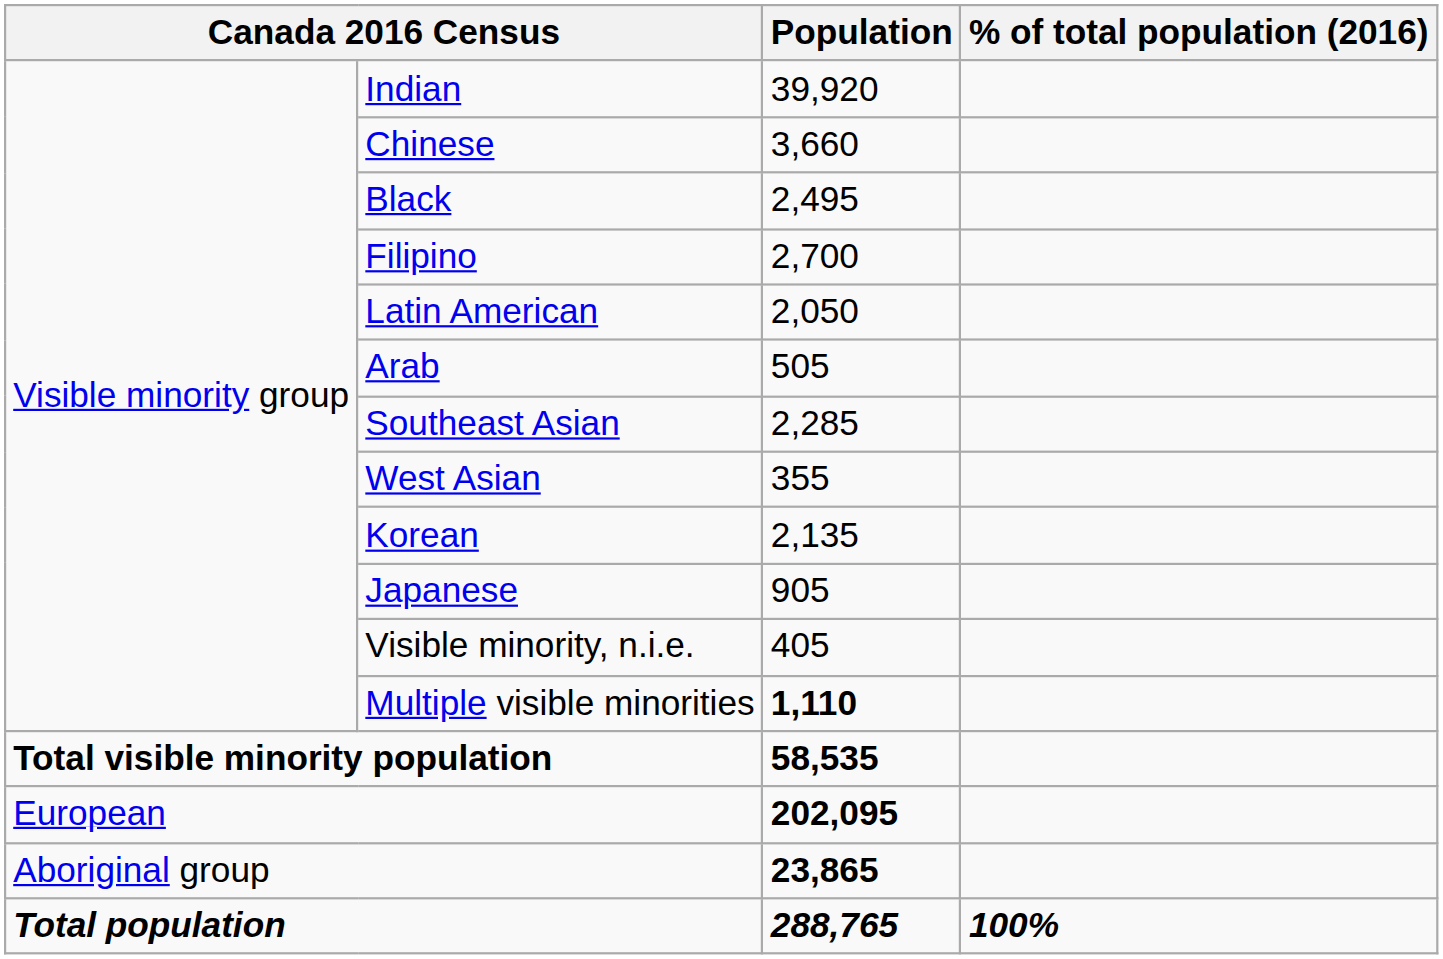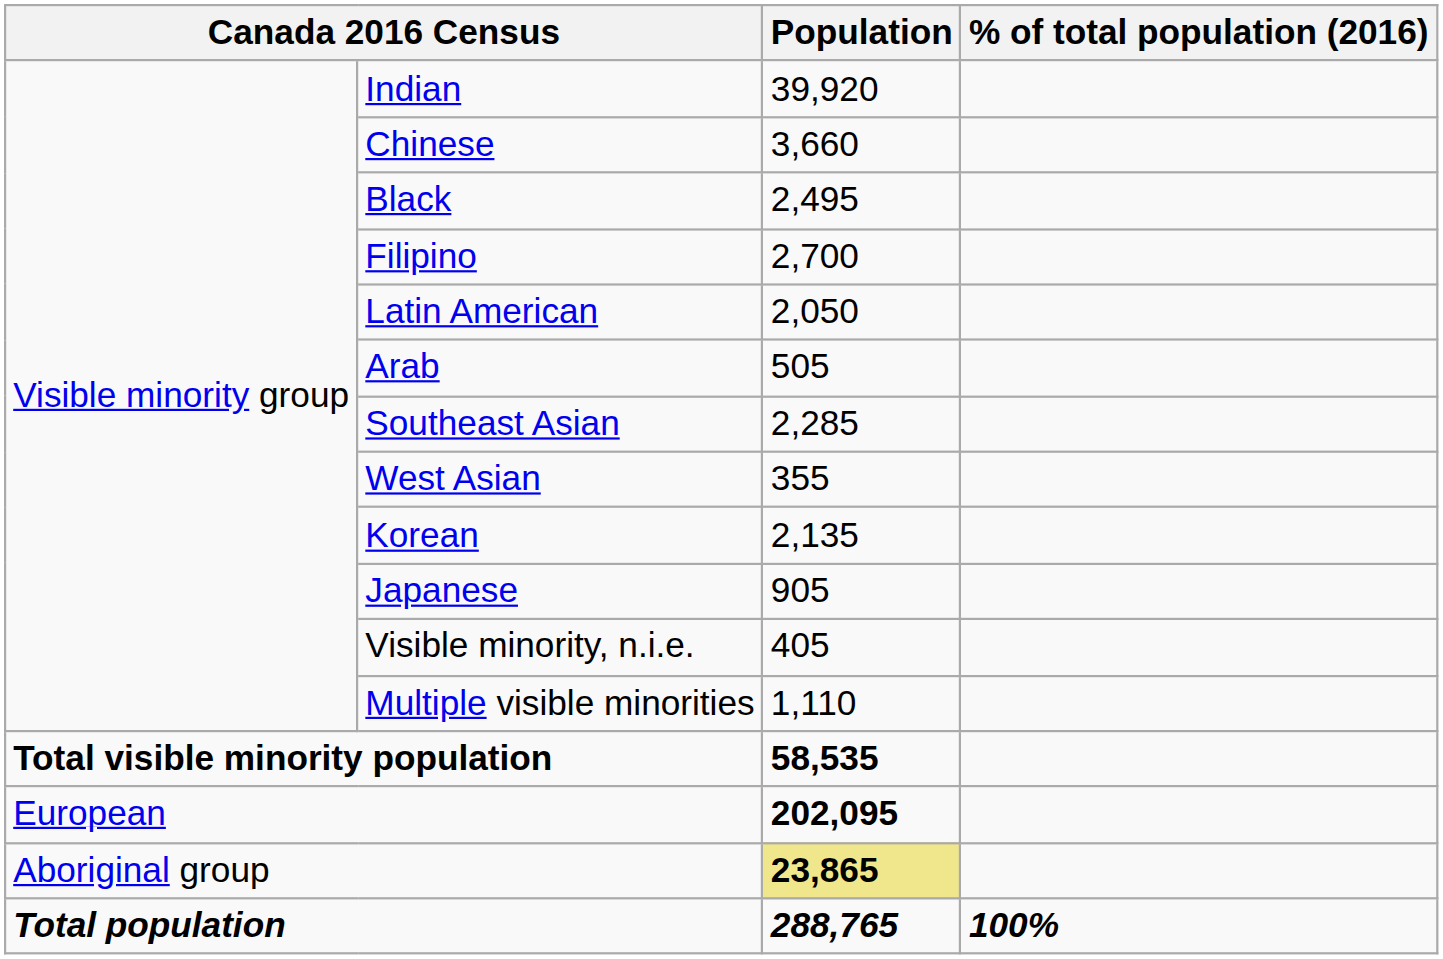Multiple visible minorities | Population: bold -> normal
Aboriginal group | Population: no background -> khaki background
